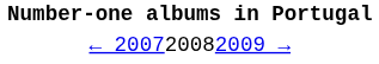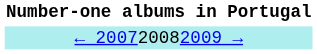row 2 | column 1: no background -> paleturquoise background
